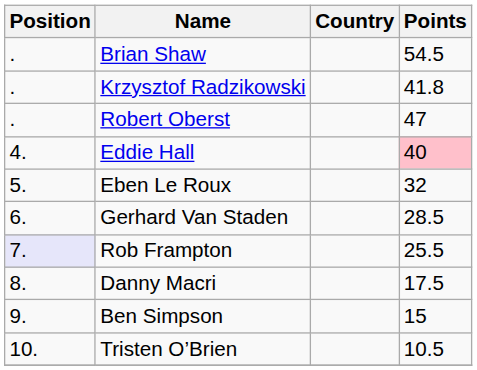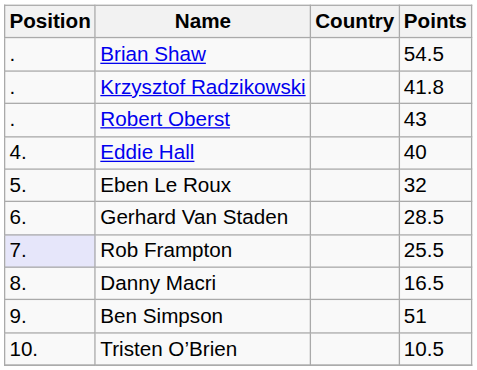Robert Oberst | Points: 47 -> 43
Eddie Hall | Points: pink background -> no background
Danny Macri | Points: 17.5 -> 16.5
Ben Simpson | Points: 15 -> 51
